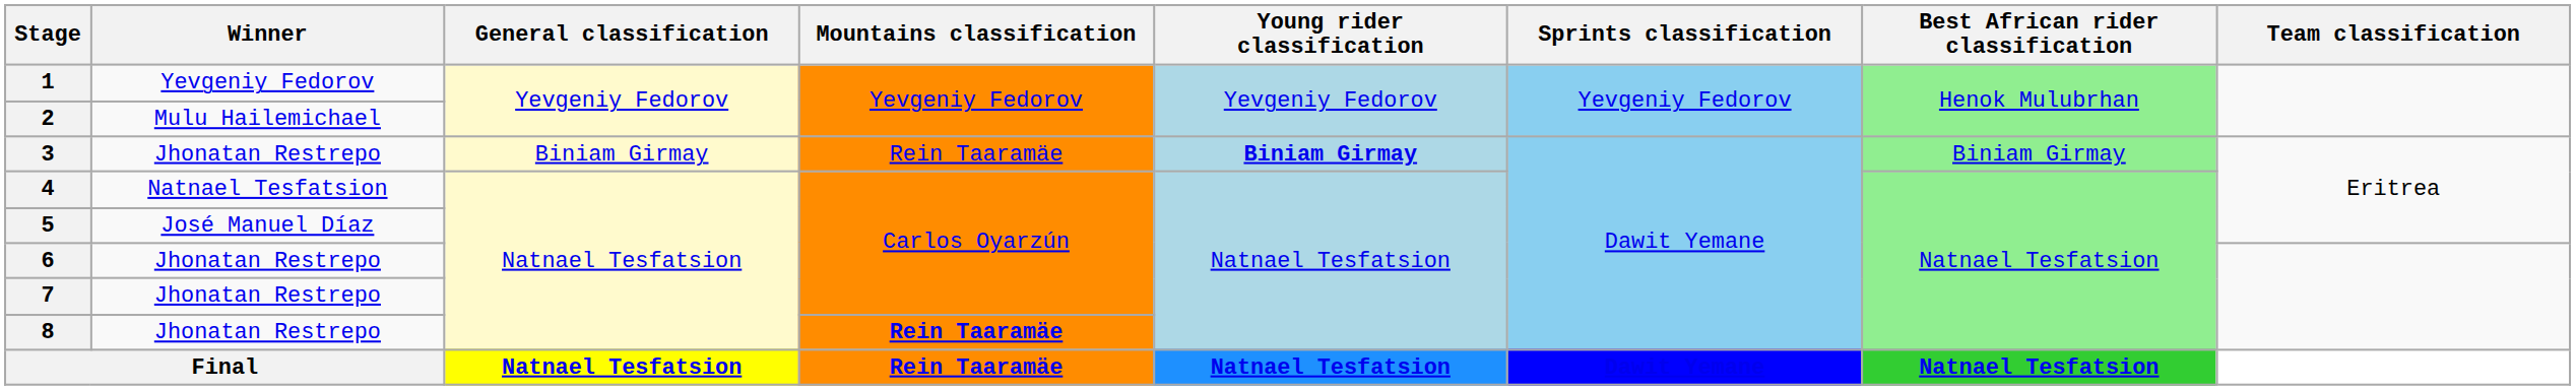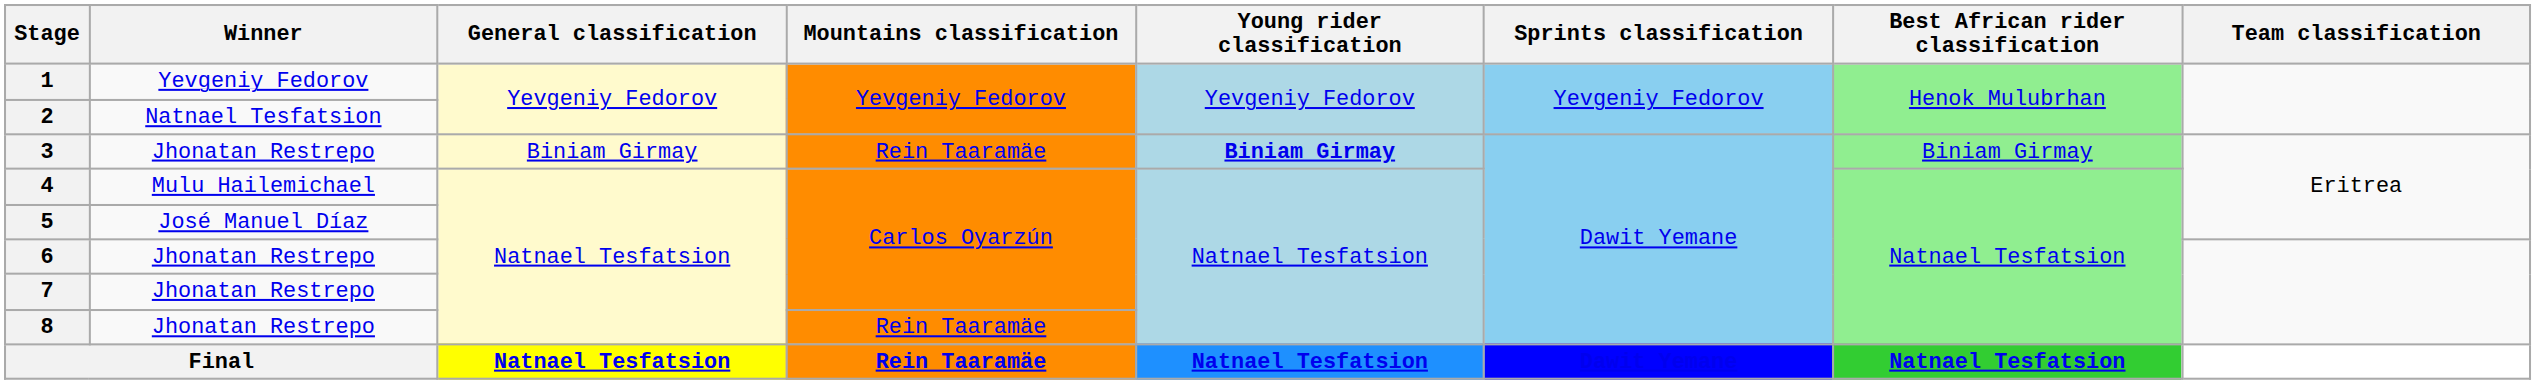2 | Winner: Mulu Hailemichael -> Natnael Tesfatsion
4 | Winner: Natnael Tesfatsion -> Mulu Hailemichael
8 | Mountains classification: bold -> normal
